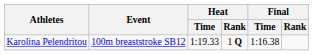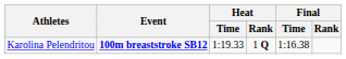Karolina Pelendritou | Event: normal -> bold
